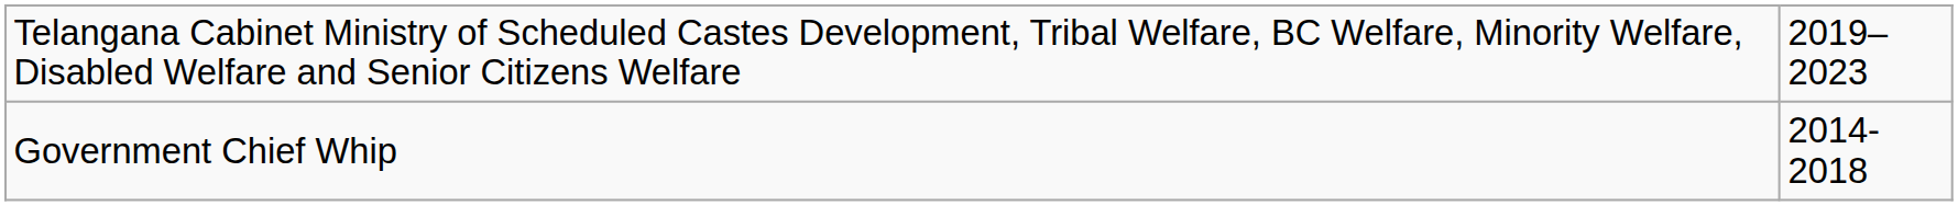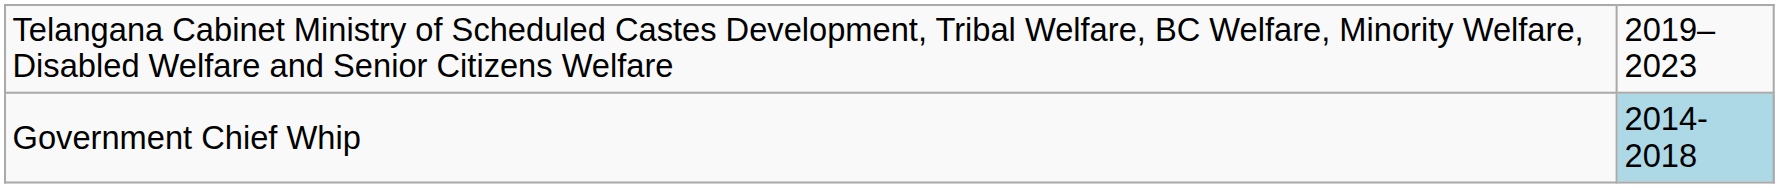Government Chief Whip | column 2: no background -> lightblue background
